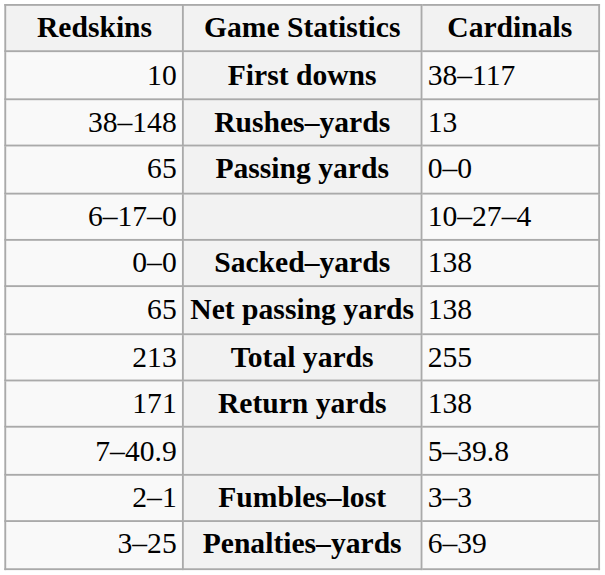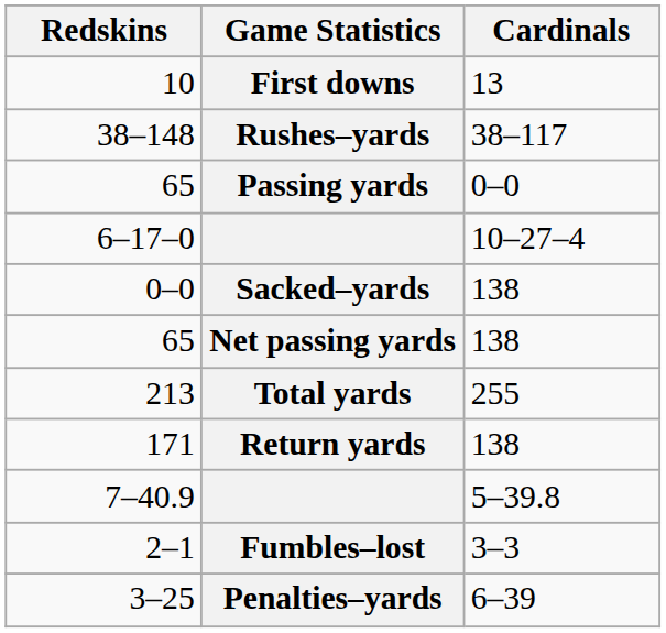First downs | Cardinals: 38–117 -> 13
Rushes–yards | Cardinals: 13 -> 38–117
